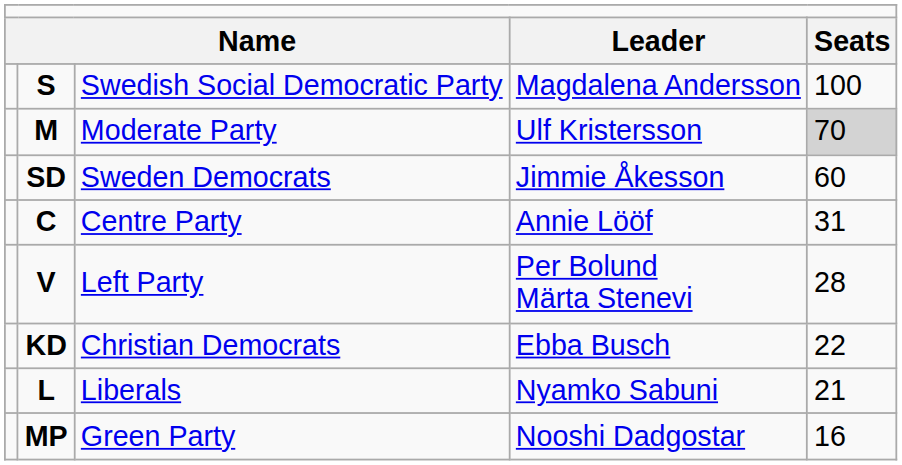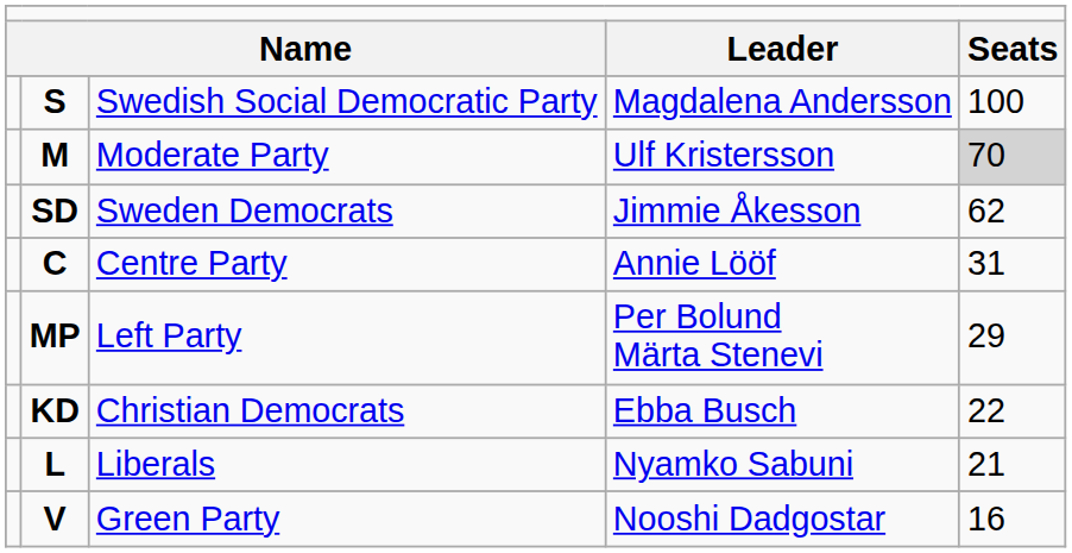Sweden Democrats | column 5: 60 -> 62
Left Party | column 2: V -> MP
Left Party | column 5: 28 -> 29
Green Party | column 2: MP -> V
